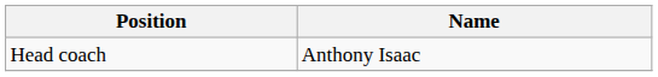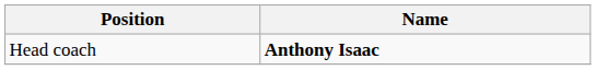Head coach | Name: normal -> bold
